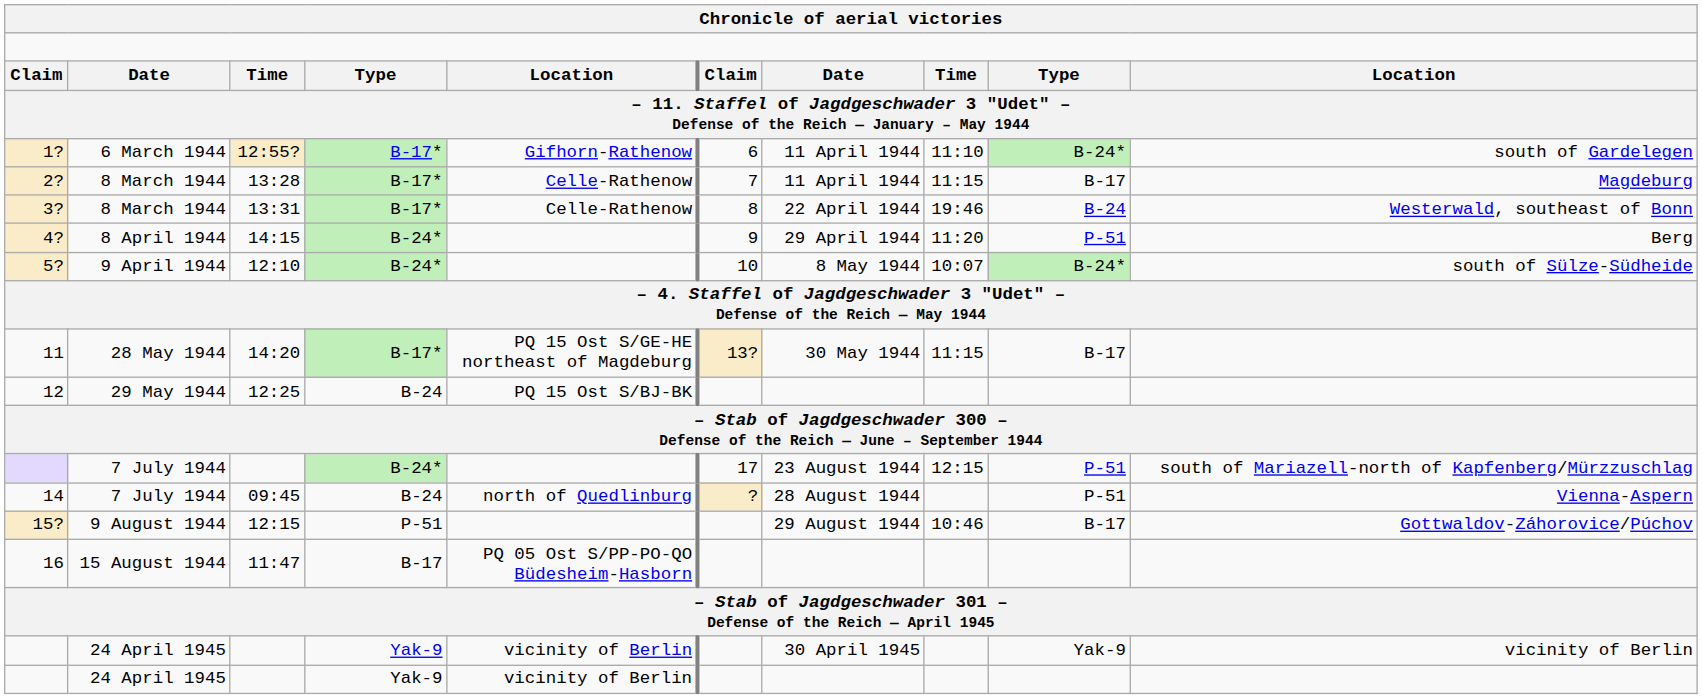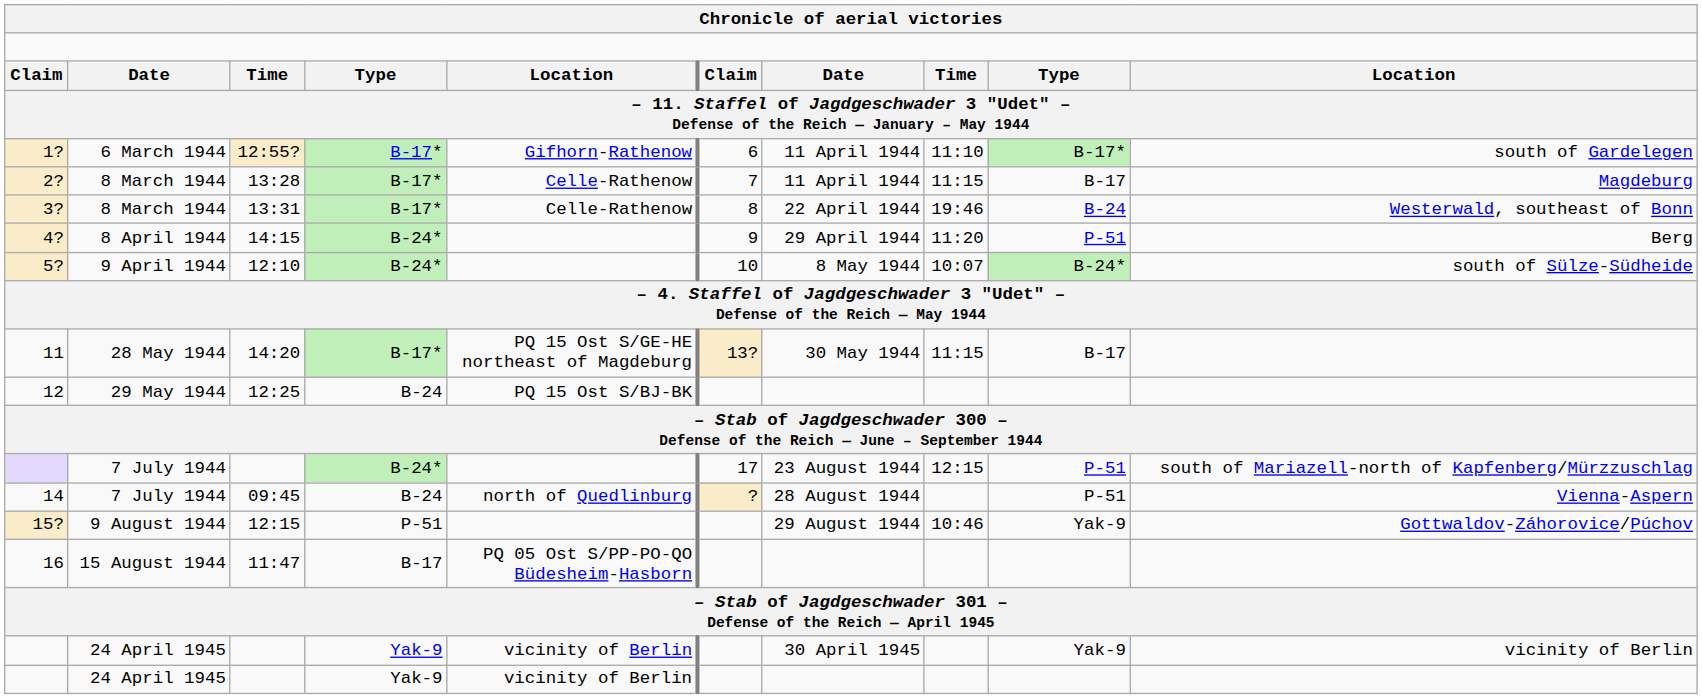1? | column 9: B-24* -> B-17*
15? | column 9: B-17 -> Yak-9
